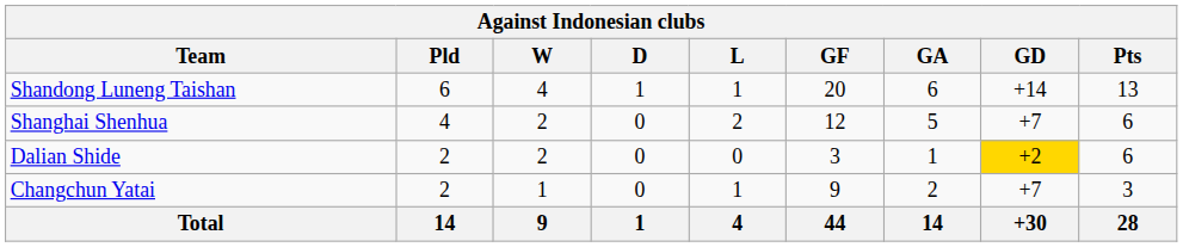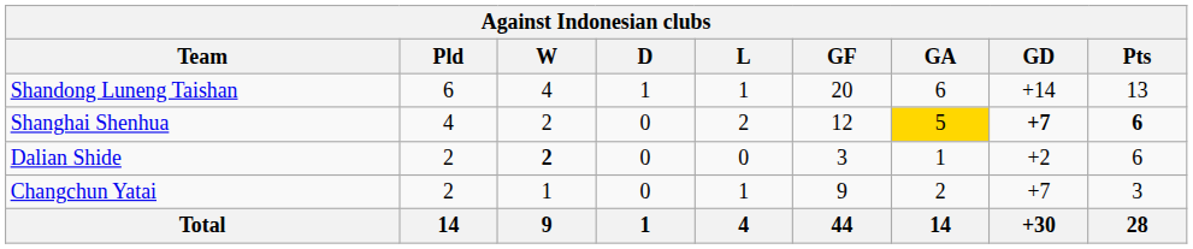Shanghai Shenhua | GA: no background -> gold background
Shanghai Shenhua | GD: normal -> bold
Shanghai Shenhua | Pts: normal -> bold
Dalian Shide | W: normal -> bold
Dalian Shide | GD: gold background -> no background
